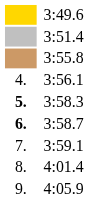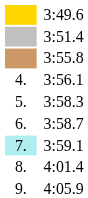3:58.3 | column 1: bold -> normal
3:58.7 | column 1: bold -> normal
3:59.1 | column 1: no background -> paleturquoise background
